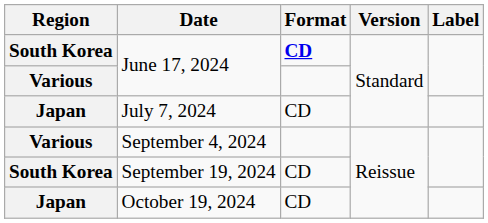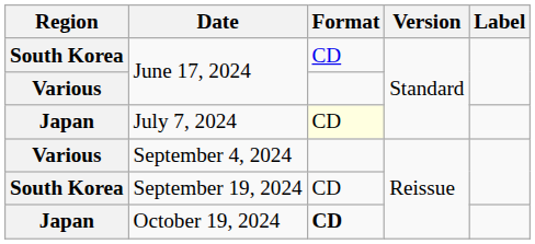South Korea / June 17, 2024 | Format: bold -> normal
July 7, 2024 | Format: no background -> lightyellow background
October 19, 2024 | Format: normal -> bold
